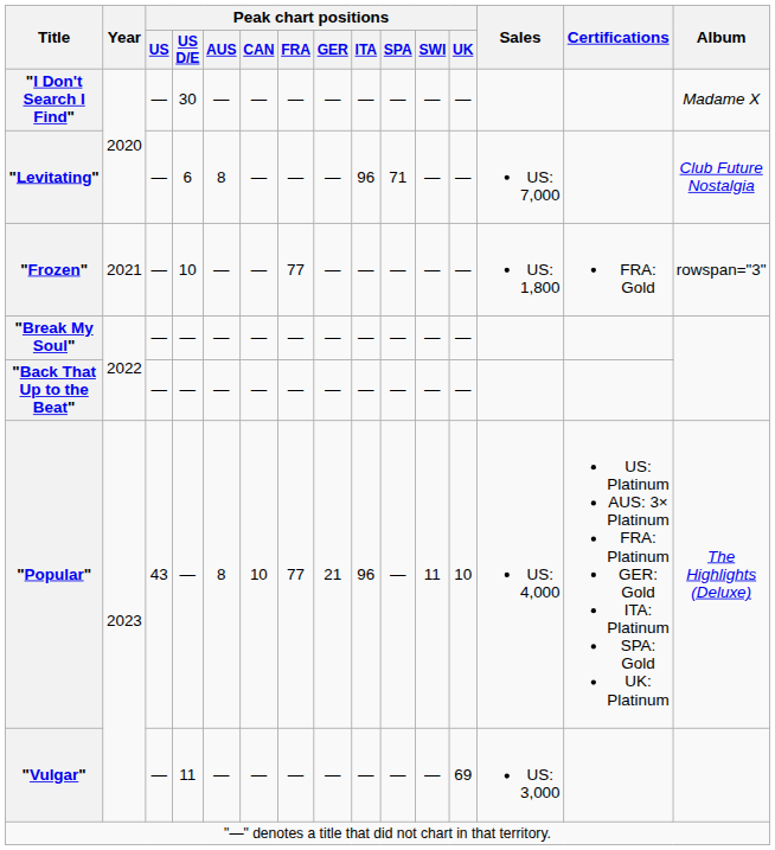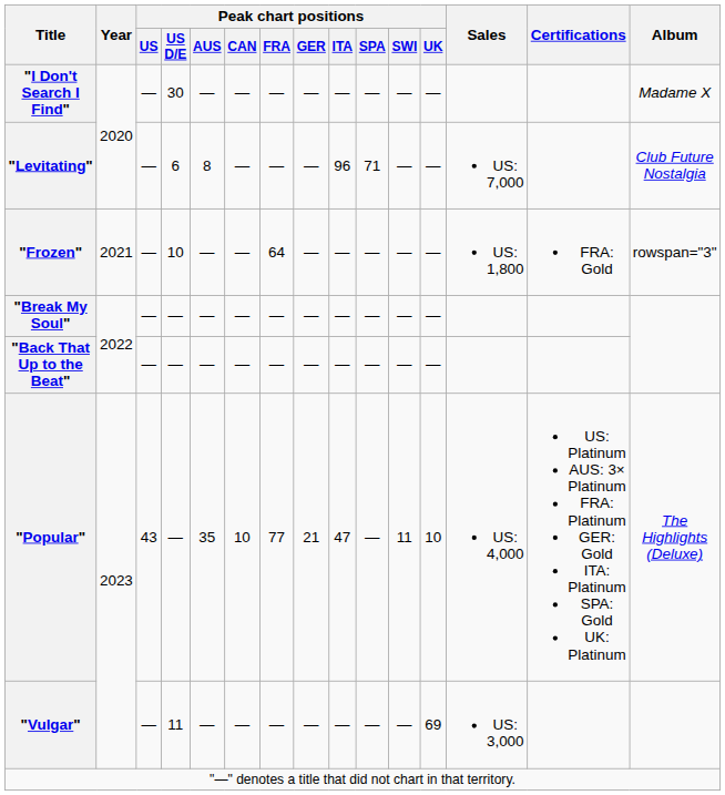"Frozen" | Peak chart positions / FRA: 77 -> 64
"Popular" | Peak chart positions / AUS: 8 -> 35
"Popular" | Peak chart positions / ITA: 96 -> 47
